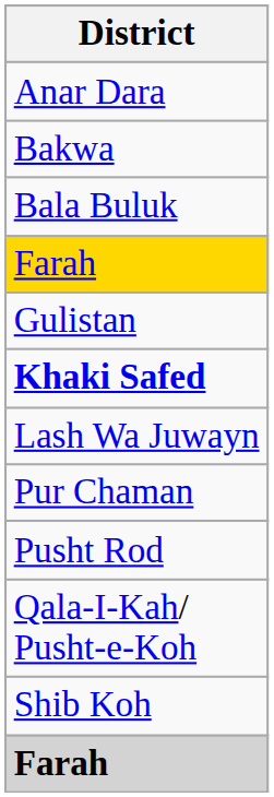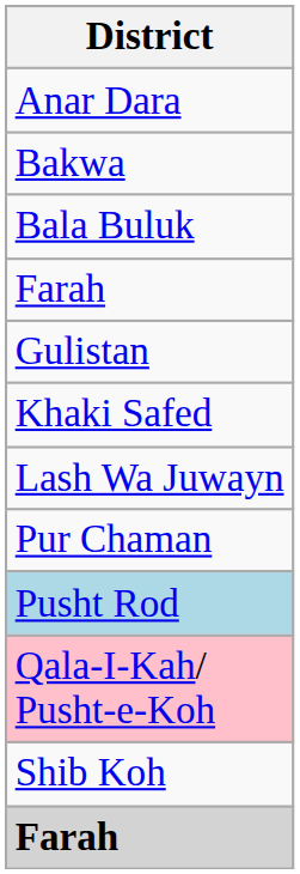row 5 | column 1: gold background -> no background
row 7 | column 1: bold -> normal
row 10 | column 1: no background -> lightblue background
row 11 | column 1: no background -> pink background
